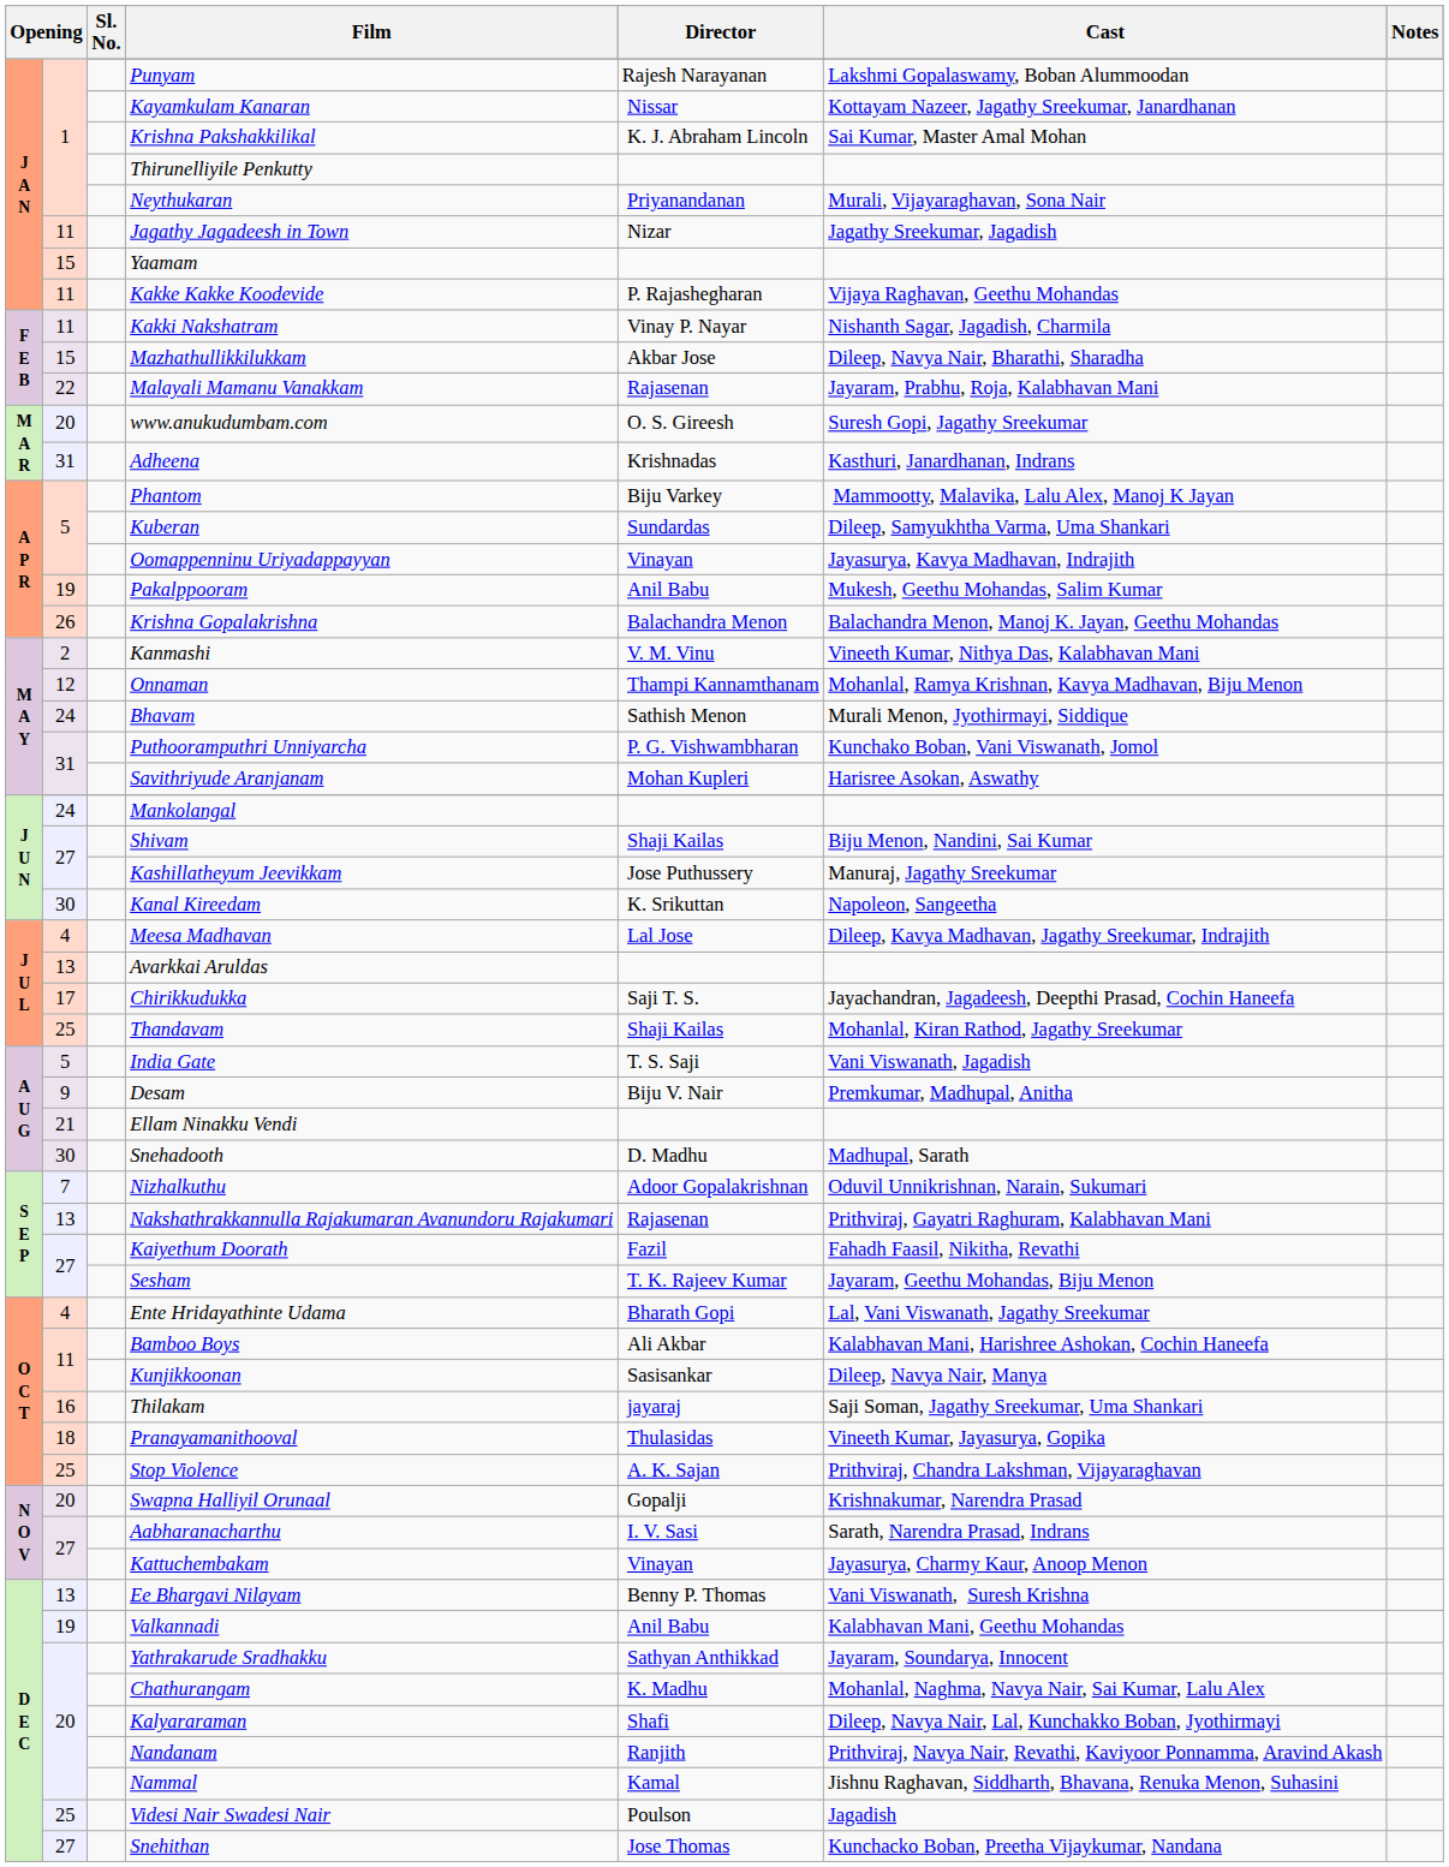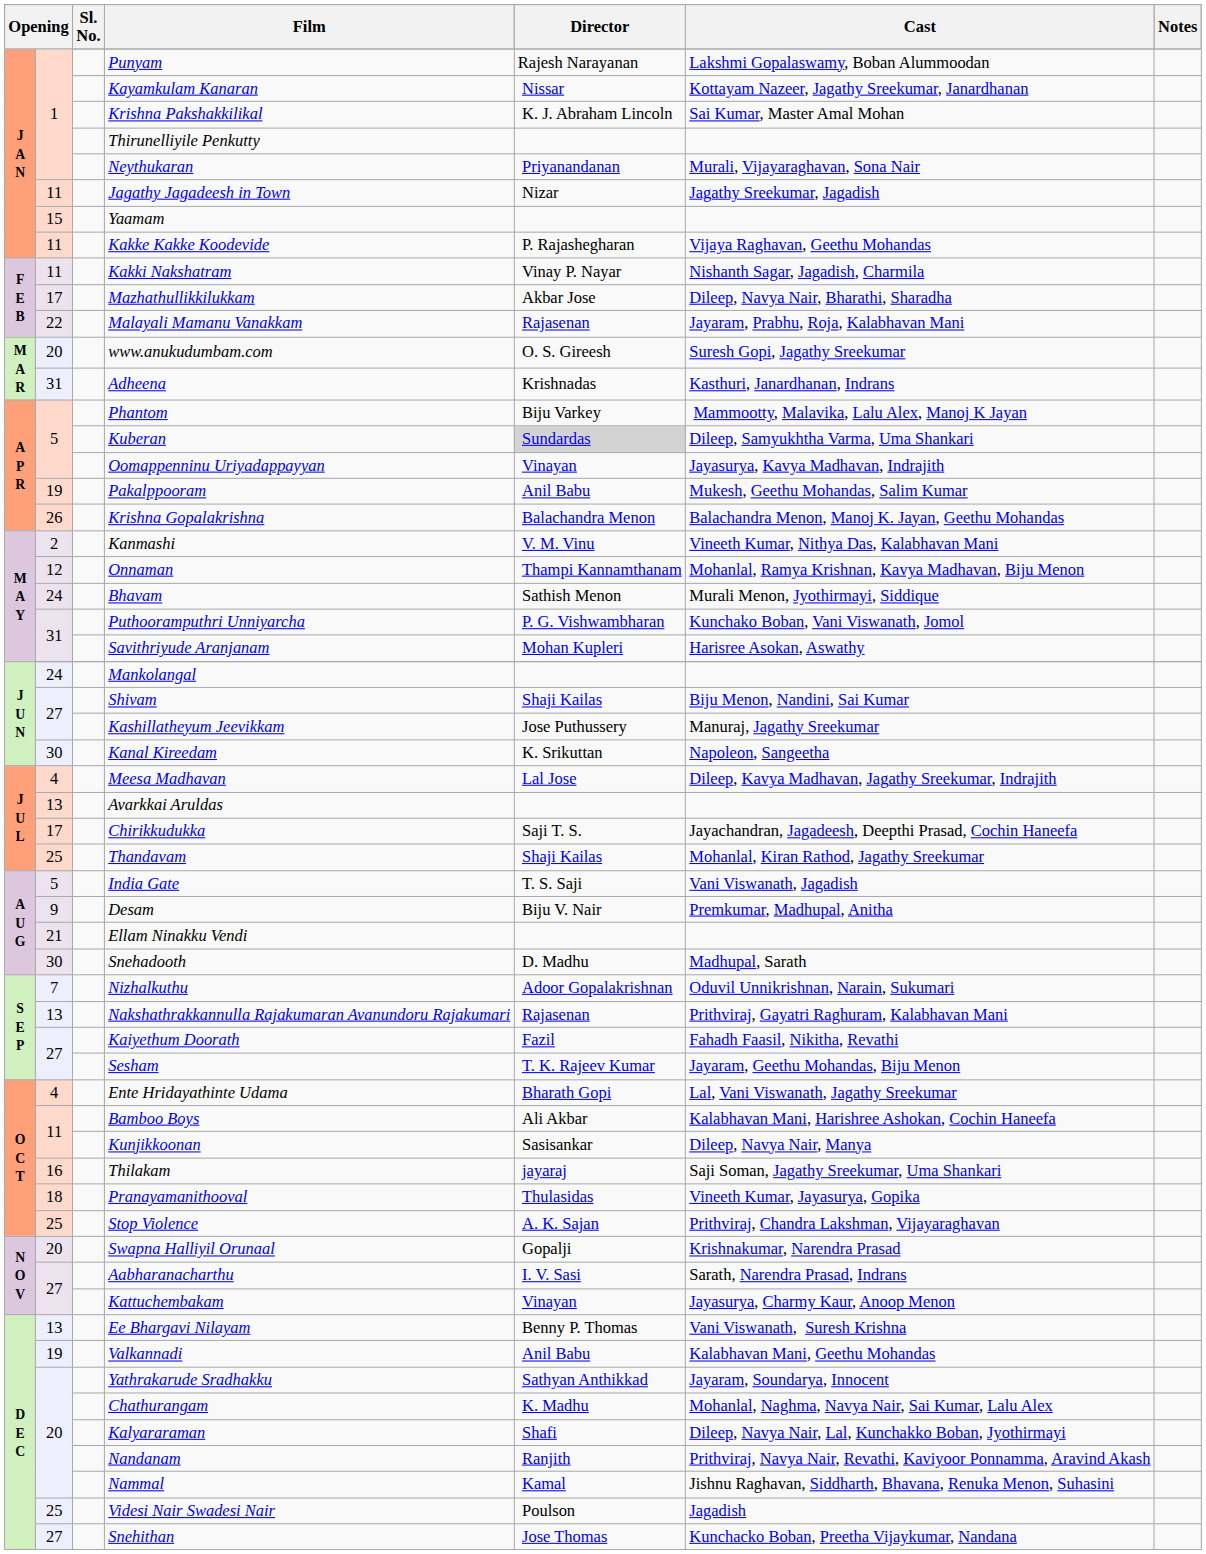Mazhathullikkilukkam | column 2: 15 -> 17
Kuberan | Director: no background -> lightgrey background
